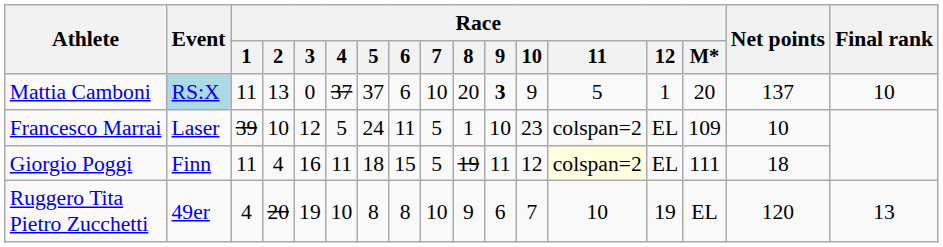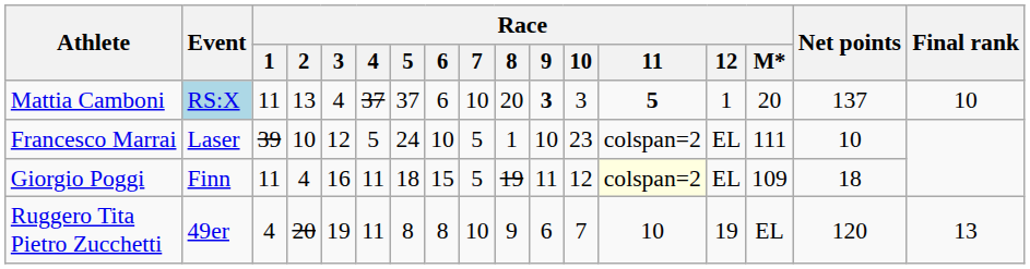Mattia Camboni | Race / 3: 0 -> 4
Mattia Camboni | Race / 10: 9 -> 3
Mattia Camboni | Race / 11: normal -> bold
Francesco Marrai | Race / 6: 11 -> 10
Francesco Marrai | Race / M*: 109 -> 111
Giorgio Poggi | Race / M*: 111 -> 109
Ruggero Tita Pietro Zucchetti | Race / 4: 10 -> 11
